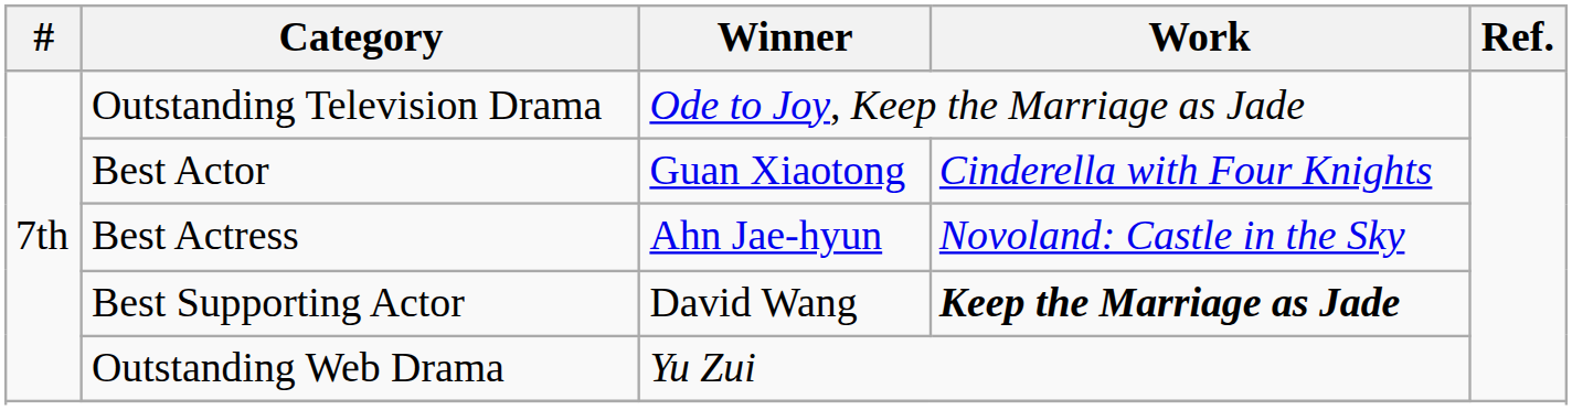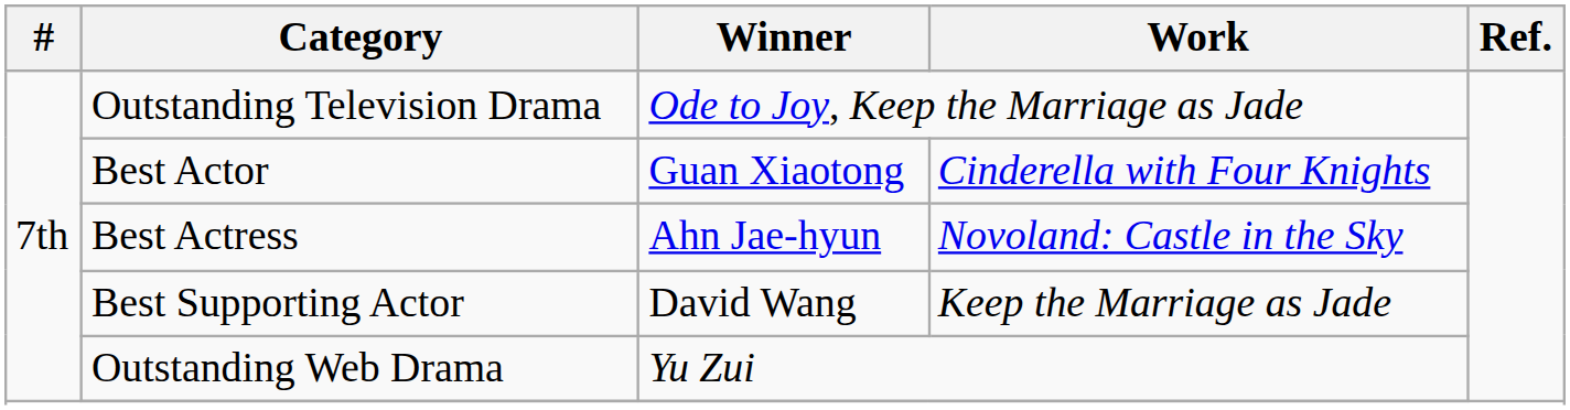Best Supporting Actor | Work: bold -> normal
